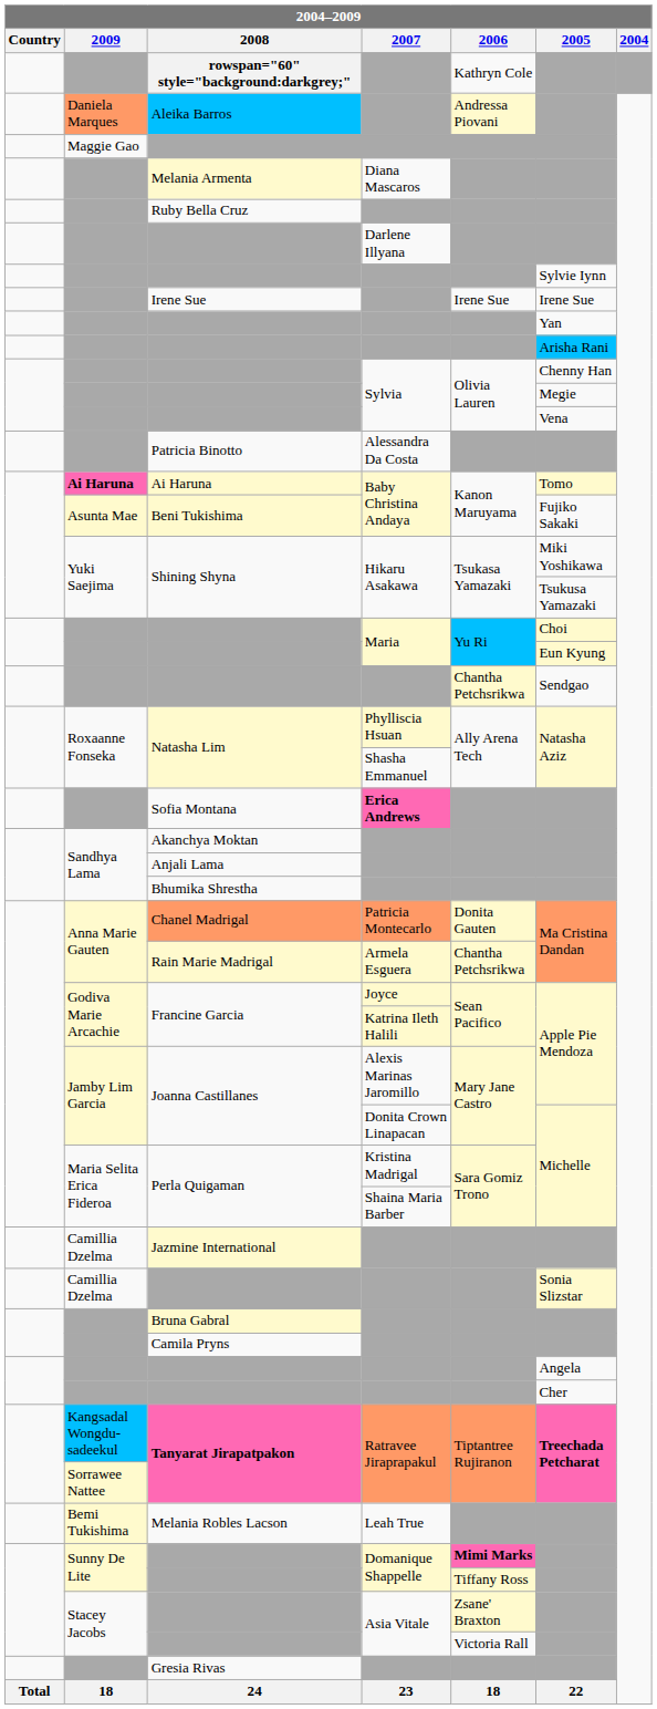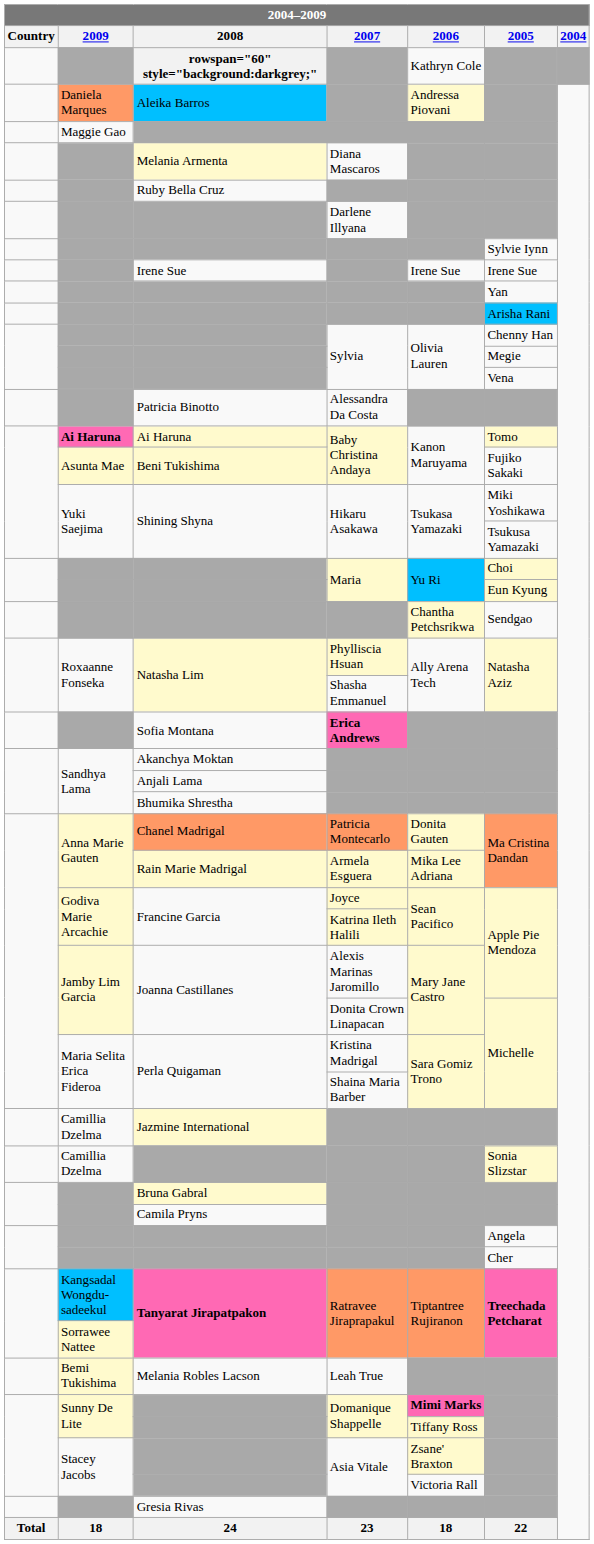Rain Marie Madrigal | 2006: Chantha Petchsrikwa -> Mika Lee Adriana
